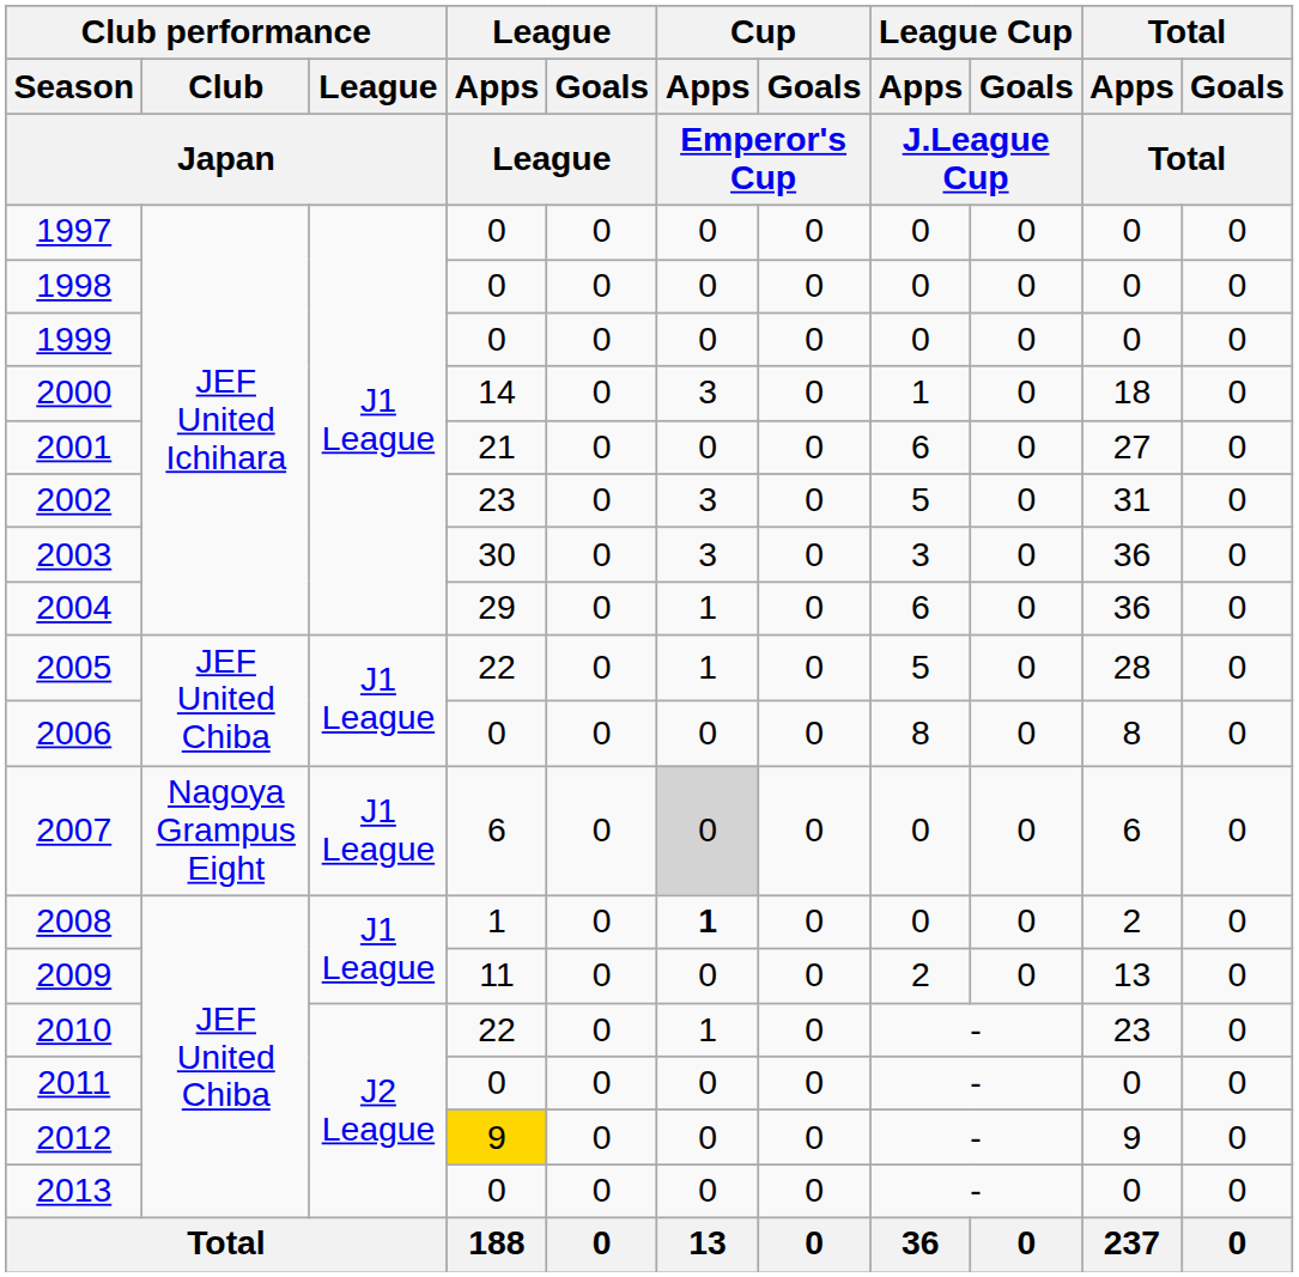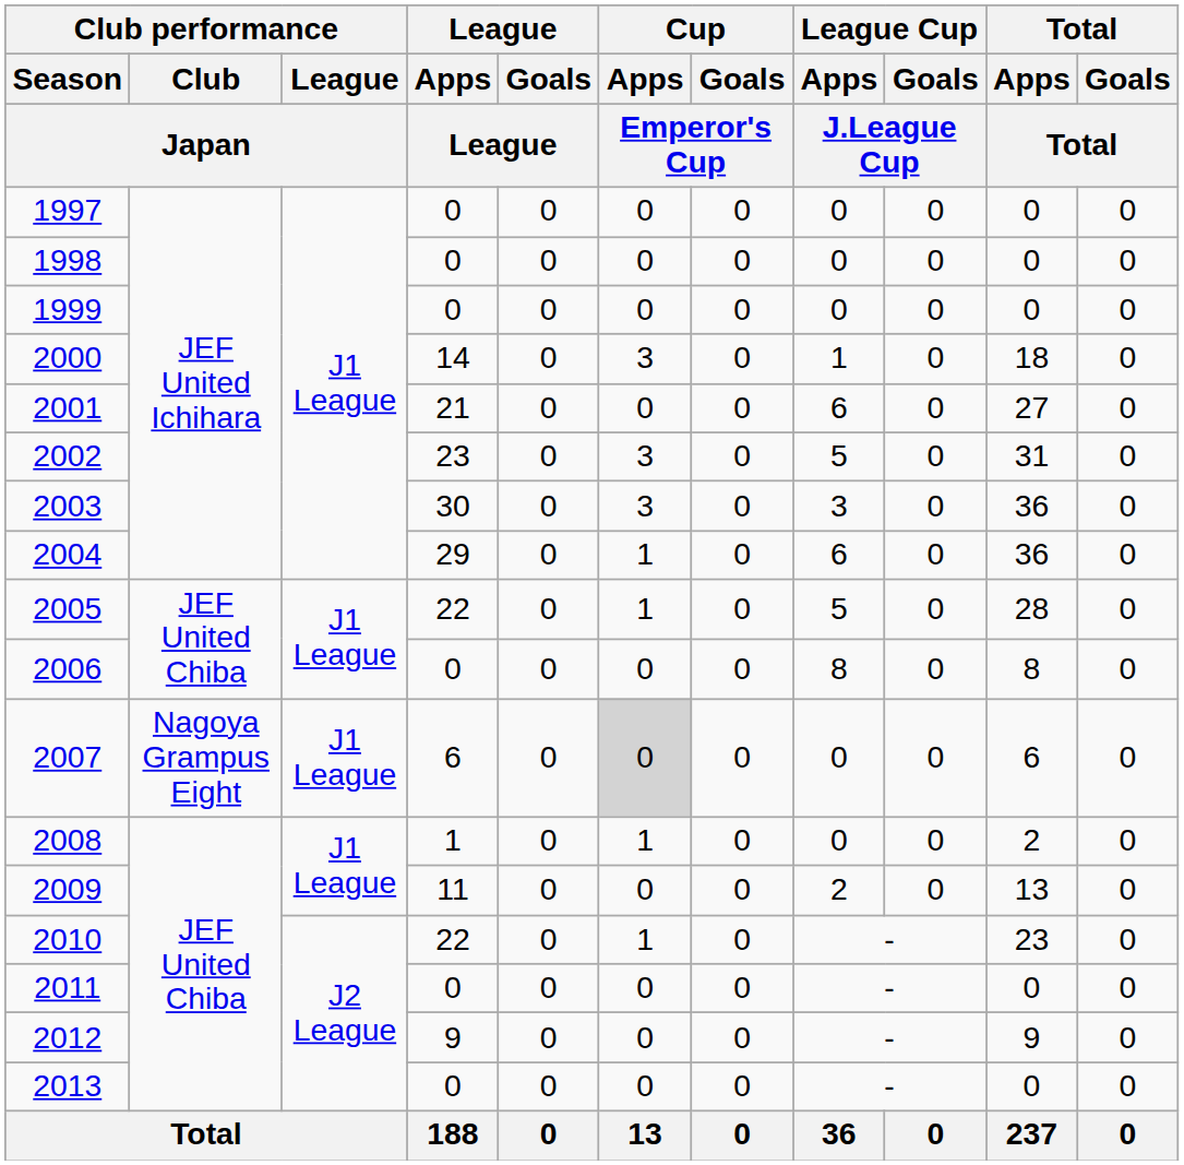2008 | Cup / Apps / Emperor's Cup: bold -> normal
2012 | League / Apps / League: gold background -> no background
